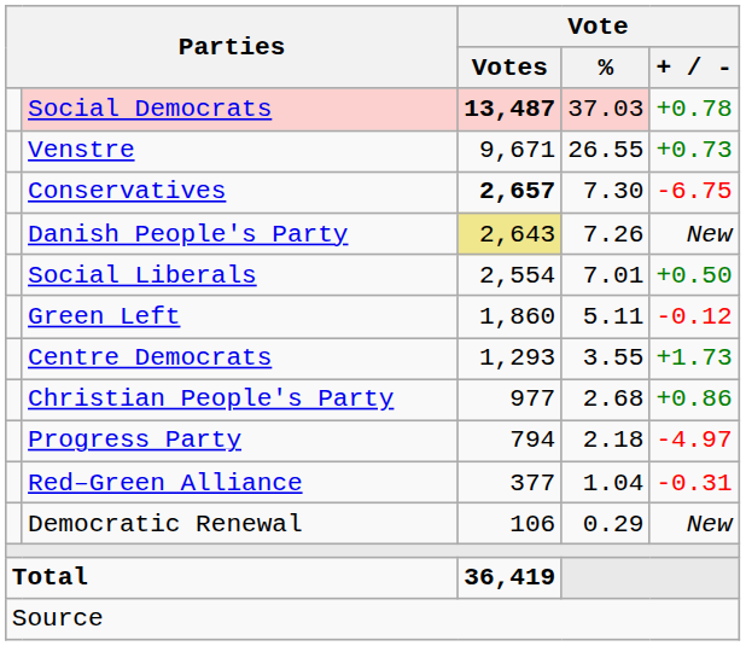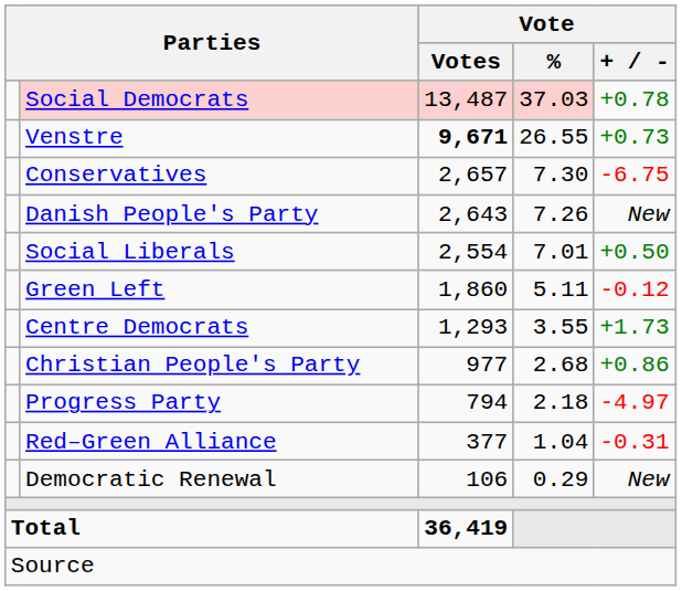Social Democrats | Vote / Votes: bold -> normal
Venstre | Vote / Votes: normal -> bold
Conservatives | Vote / Votes: bold -> normal
Danish People's Party | Vote / Votes: khaki background -> no background
